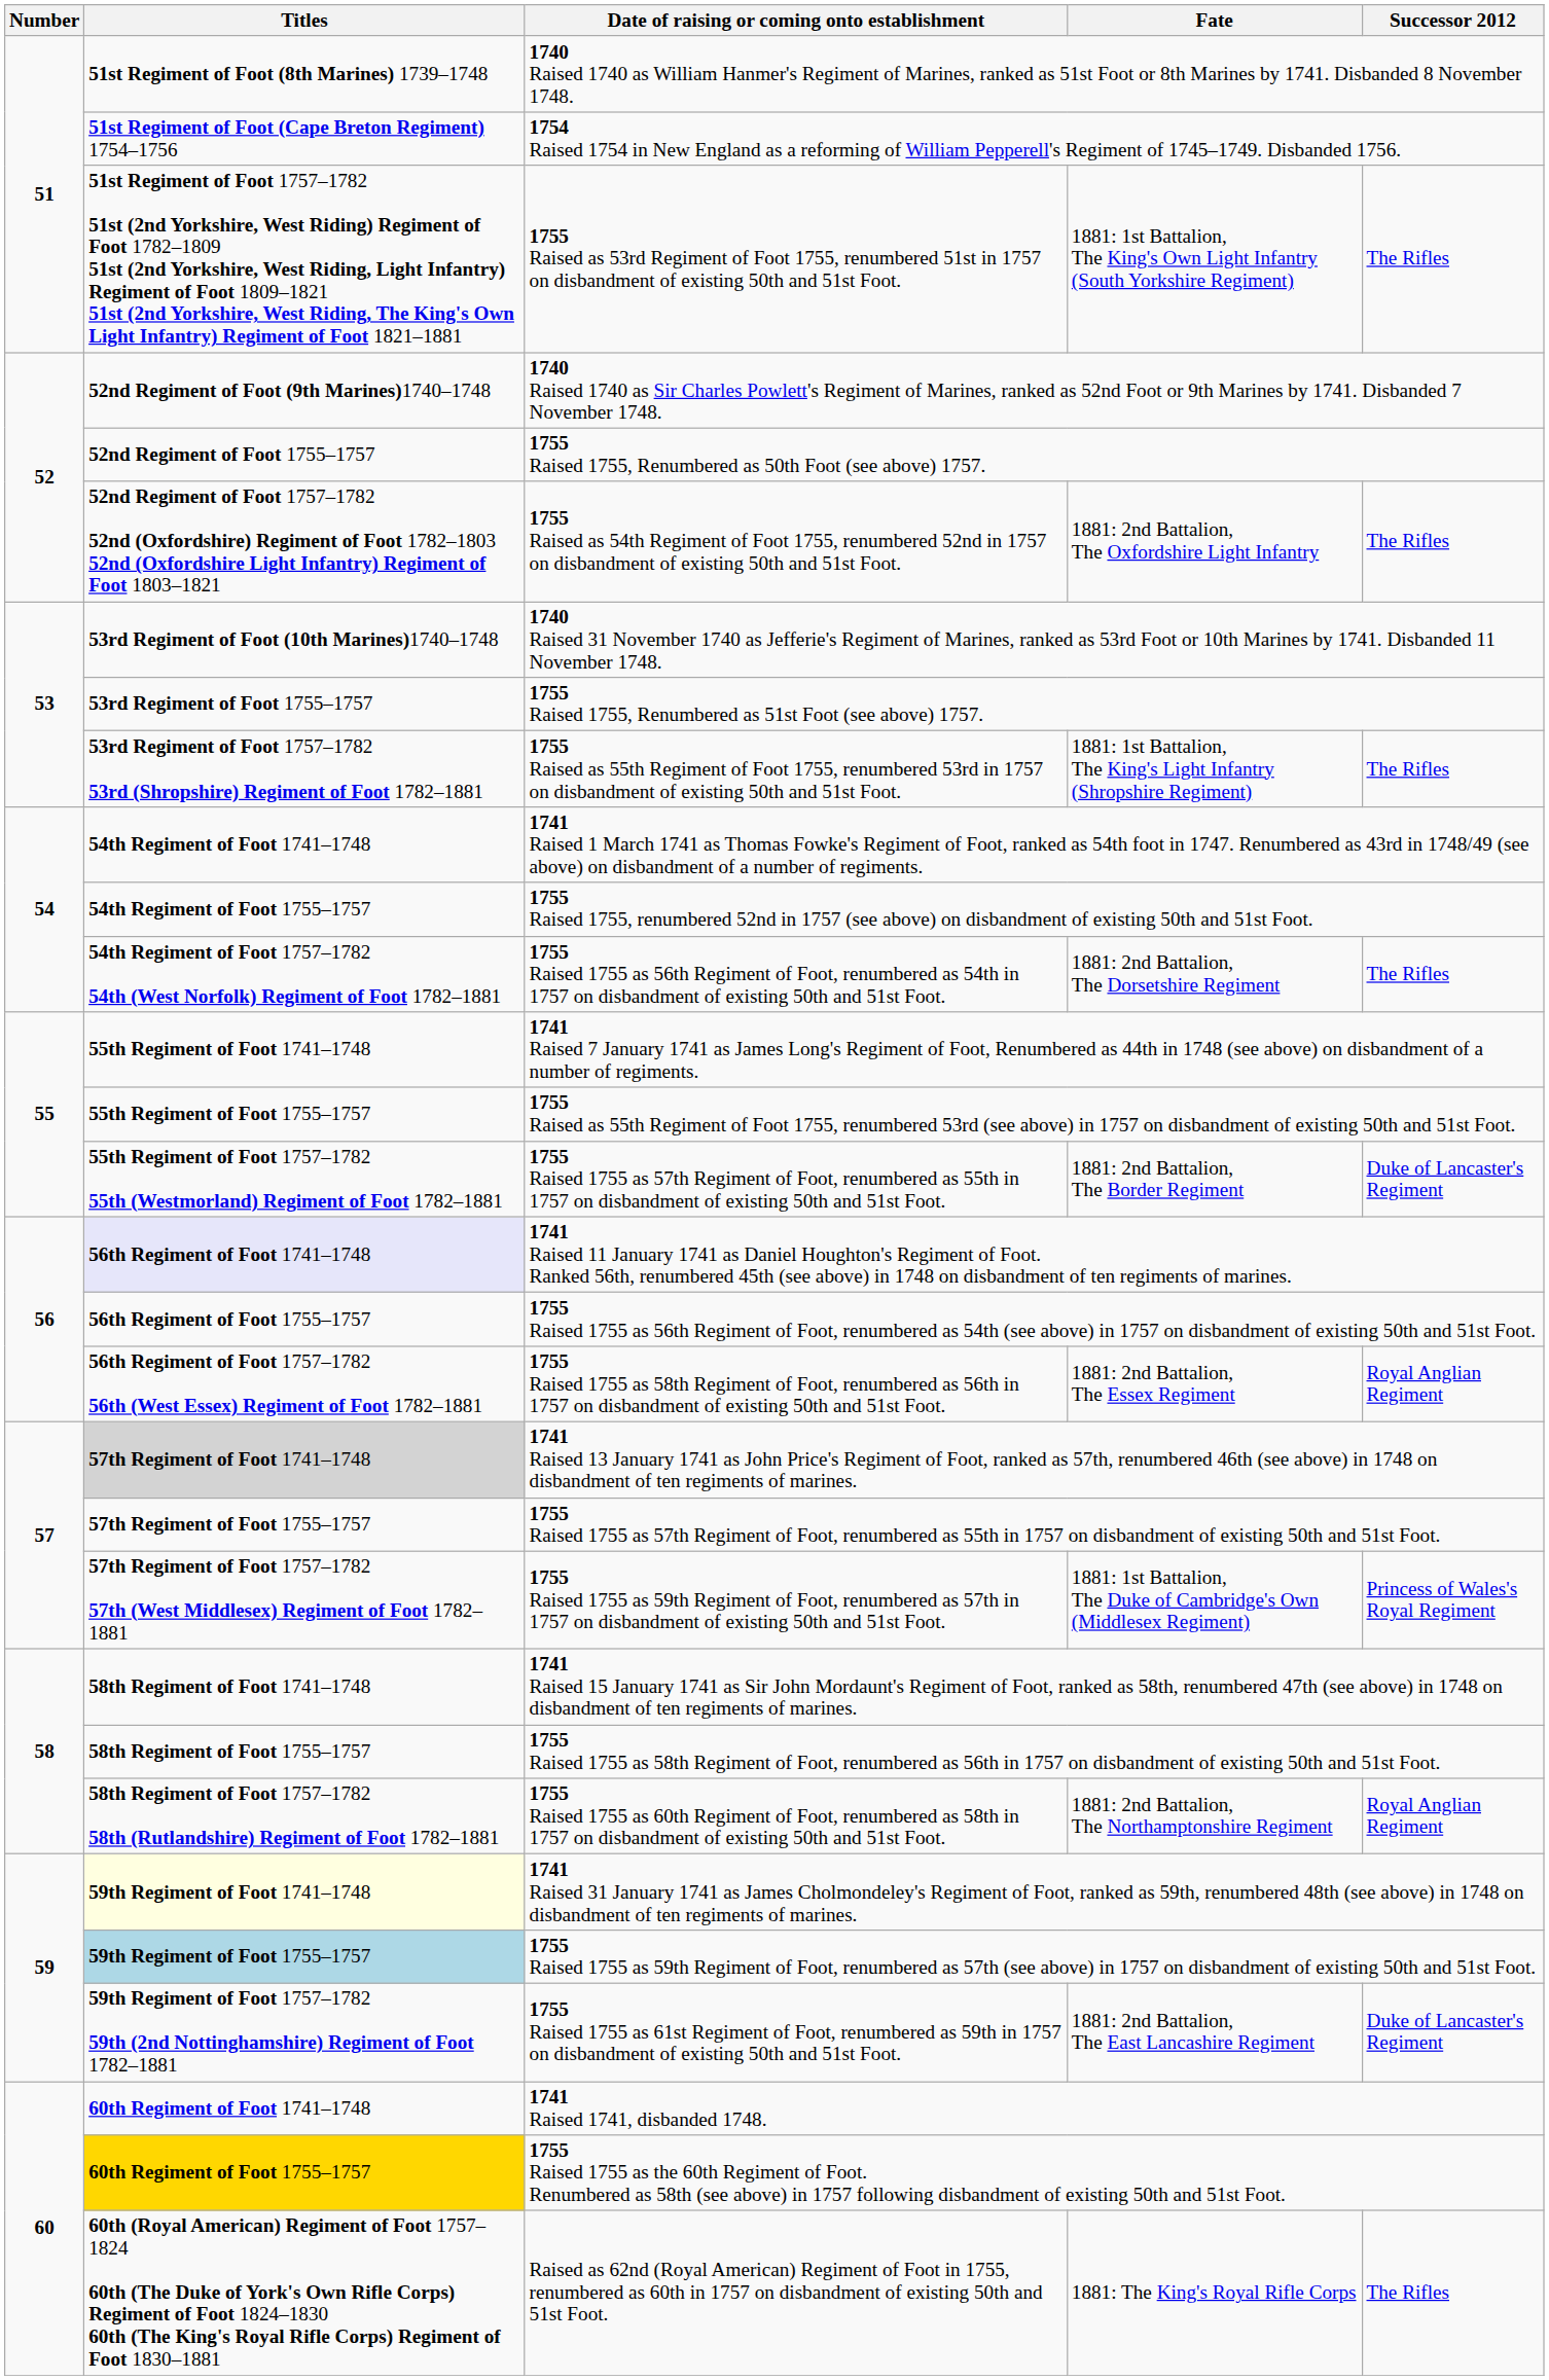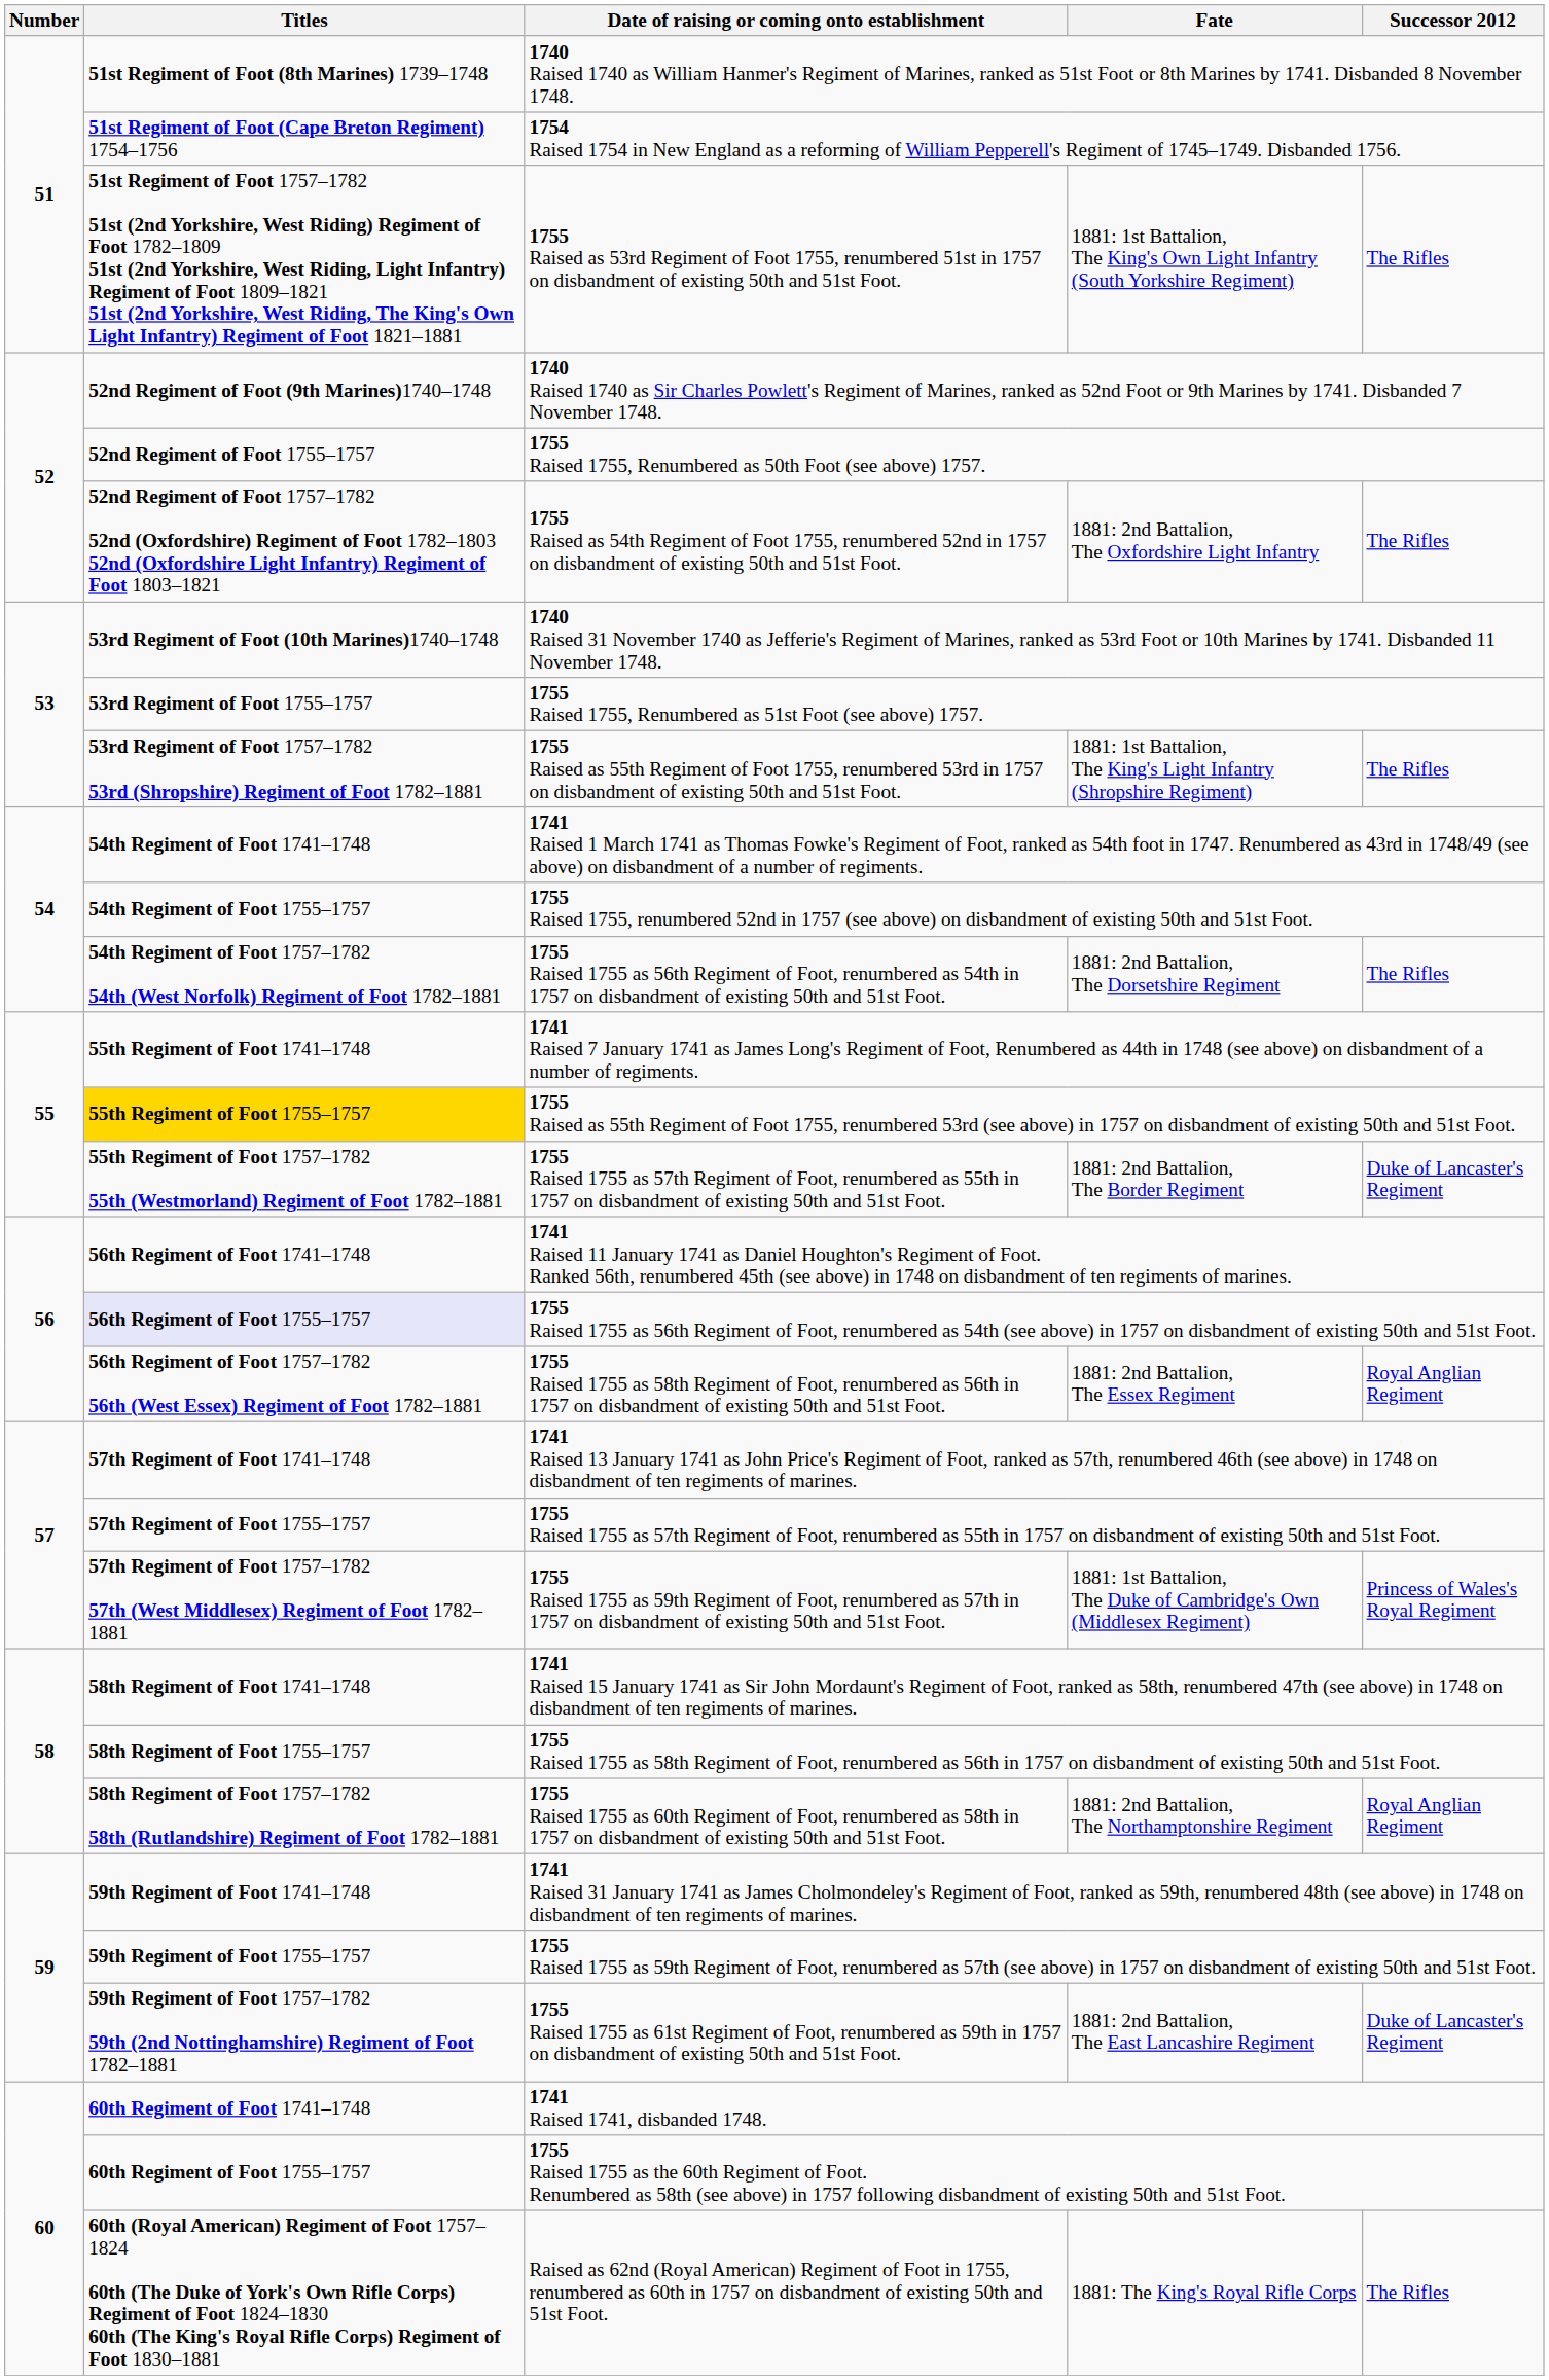55th Regiment of Foot 1755–1757 | Titles: no background -> gold background
56th Regiment of Foot 1741–1748 | Titles: lavender background -> no background
56th Regiment of Foot 1755–1757 | Titles: no background -> lavender background
57th Regiment of Foot 1741–1748 | Titles: lightgrey background -> no background
59th Regiment of Foot 1741–1748 | Titles: lightyellow background -> no background
59th Regiment of Foot 1755–1757 | Titles: lightblue background -> no background
60th Regiment of Foot 1755–1757 | Titles: gold background -> no background
